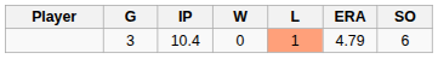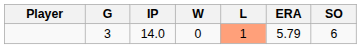row 2 | IP: 10.4 -> 14.0
row 2 | ERA: 4.79 -> 5.79
